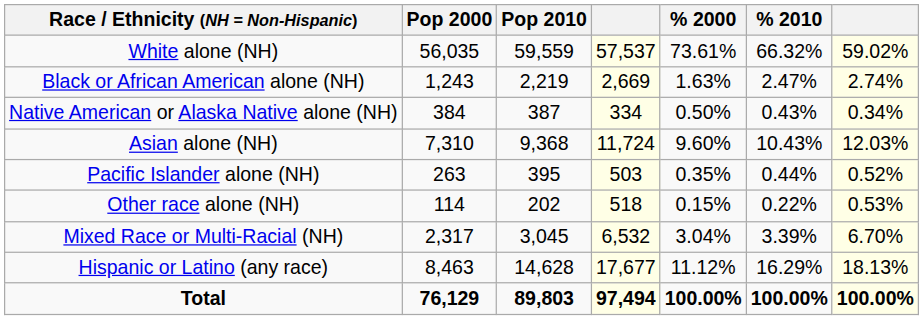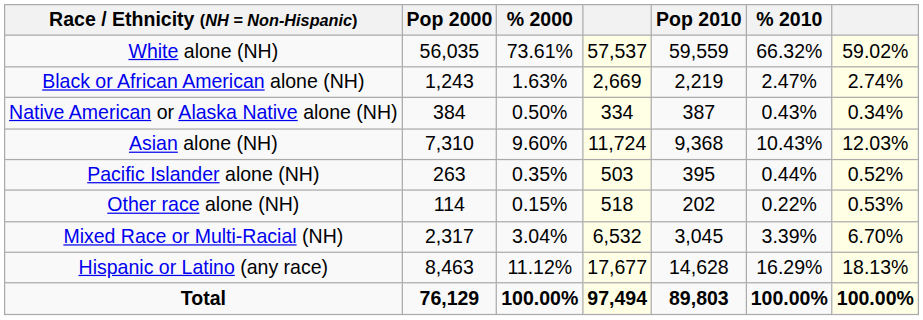columns swapped: Pop 2010 <-> % 2000
